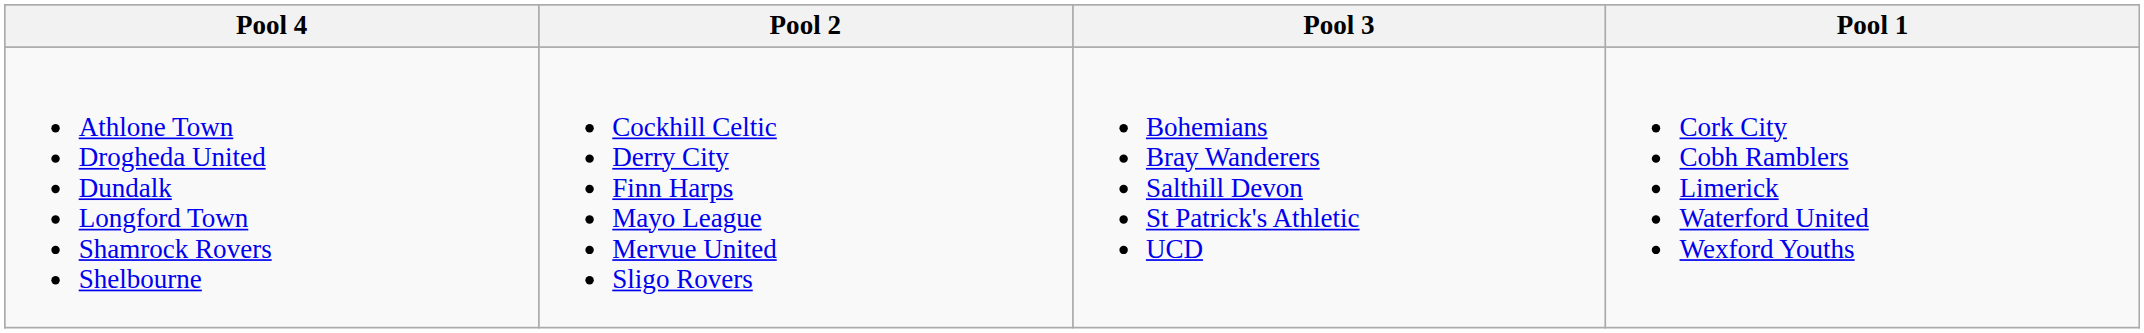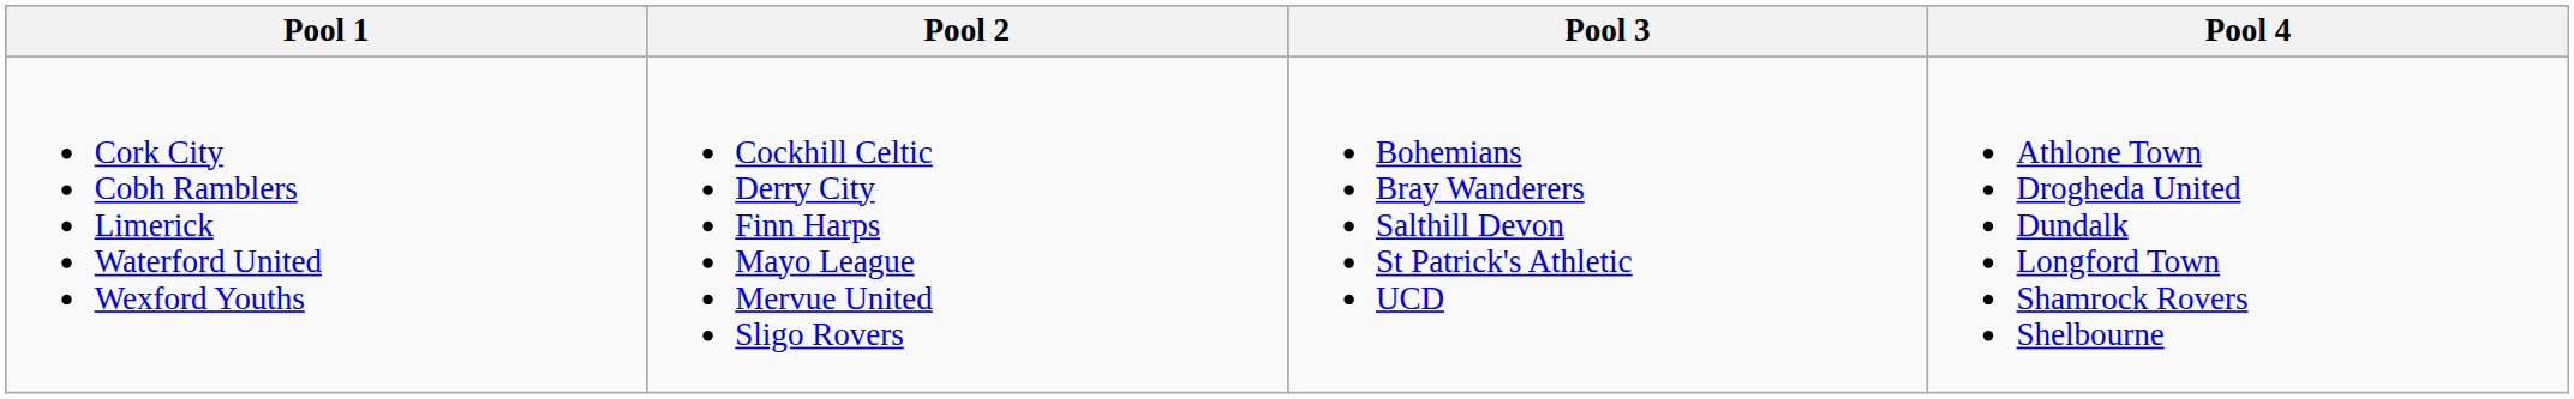columns swapped: Pool 1 <-> Pool 4
